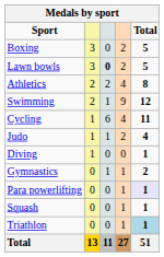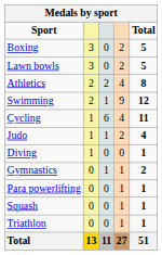Lawn bowls | column 3: bold -> normal
Para powerlifting | Total: lavender background -> no background
Triathlon | Total: lightblue background -> no background
